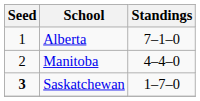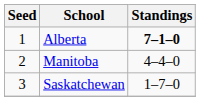Alberta | Standings: normal -> bold
Saskatchewan | Seed: bold -> normal
